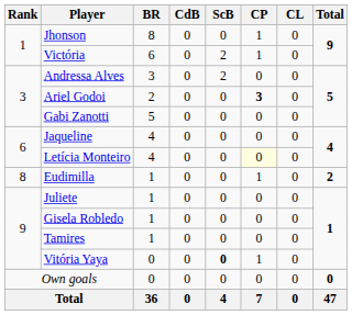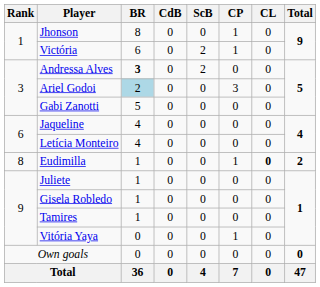Andressa Alves | BR: normal -> bold
Ariel Godoi | BR: no background -> lightblue background
Ariel Godoi | CP: bold -> normal
Letícia Monteiro | CP: lightyellow background -> no background
Eudimilla | CL: normal -> bold
Vitória Yaya | ScB: bold -> normal
